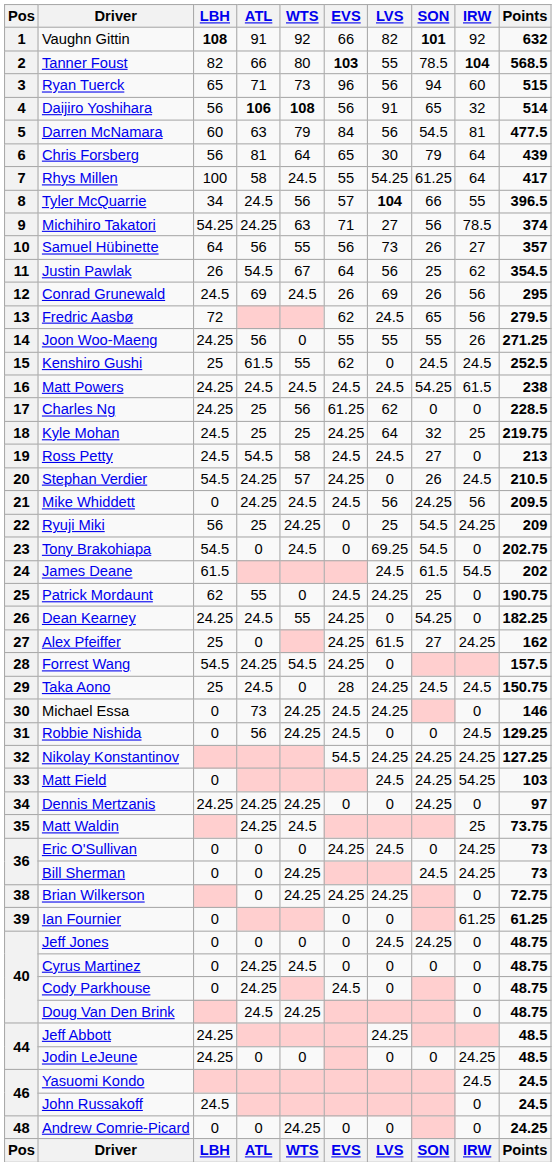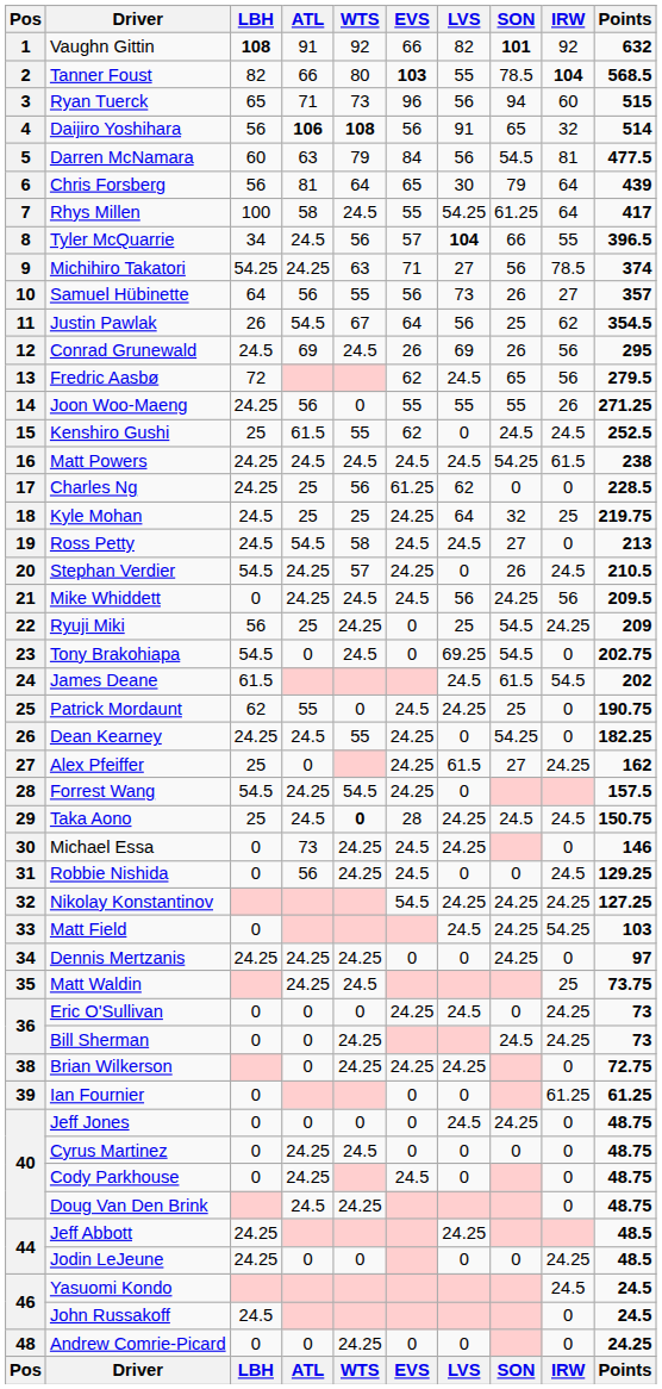Taka Aono | WTS: normal -> bold
